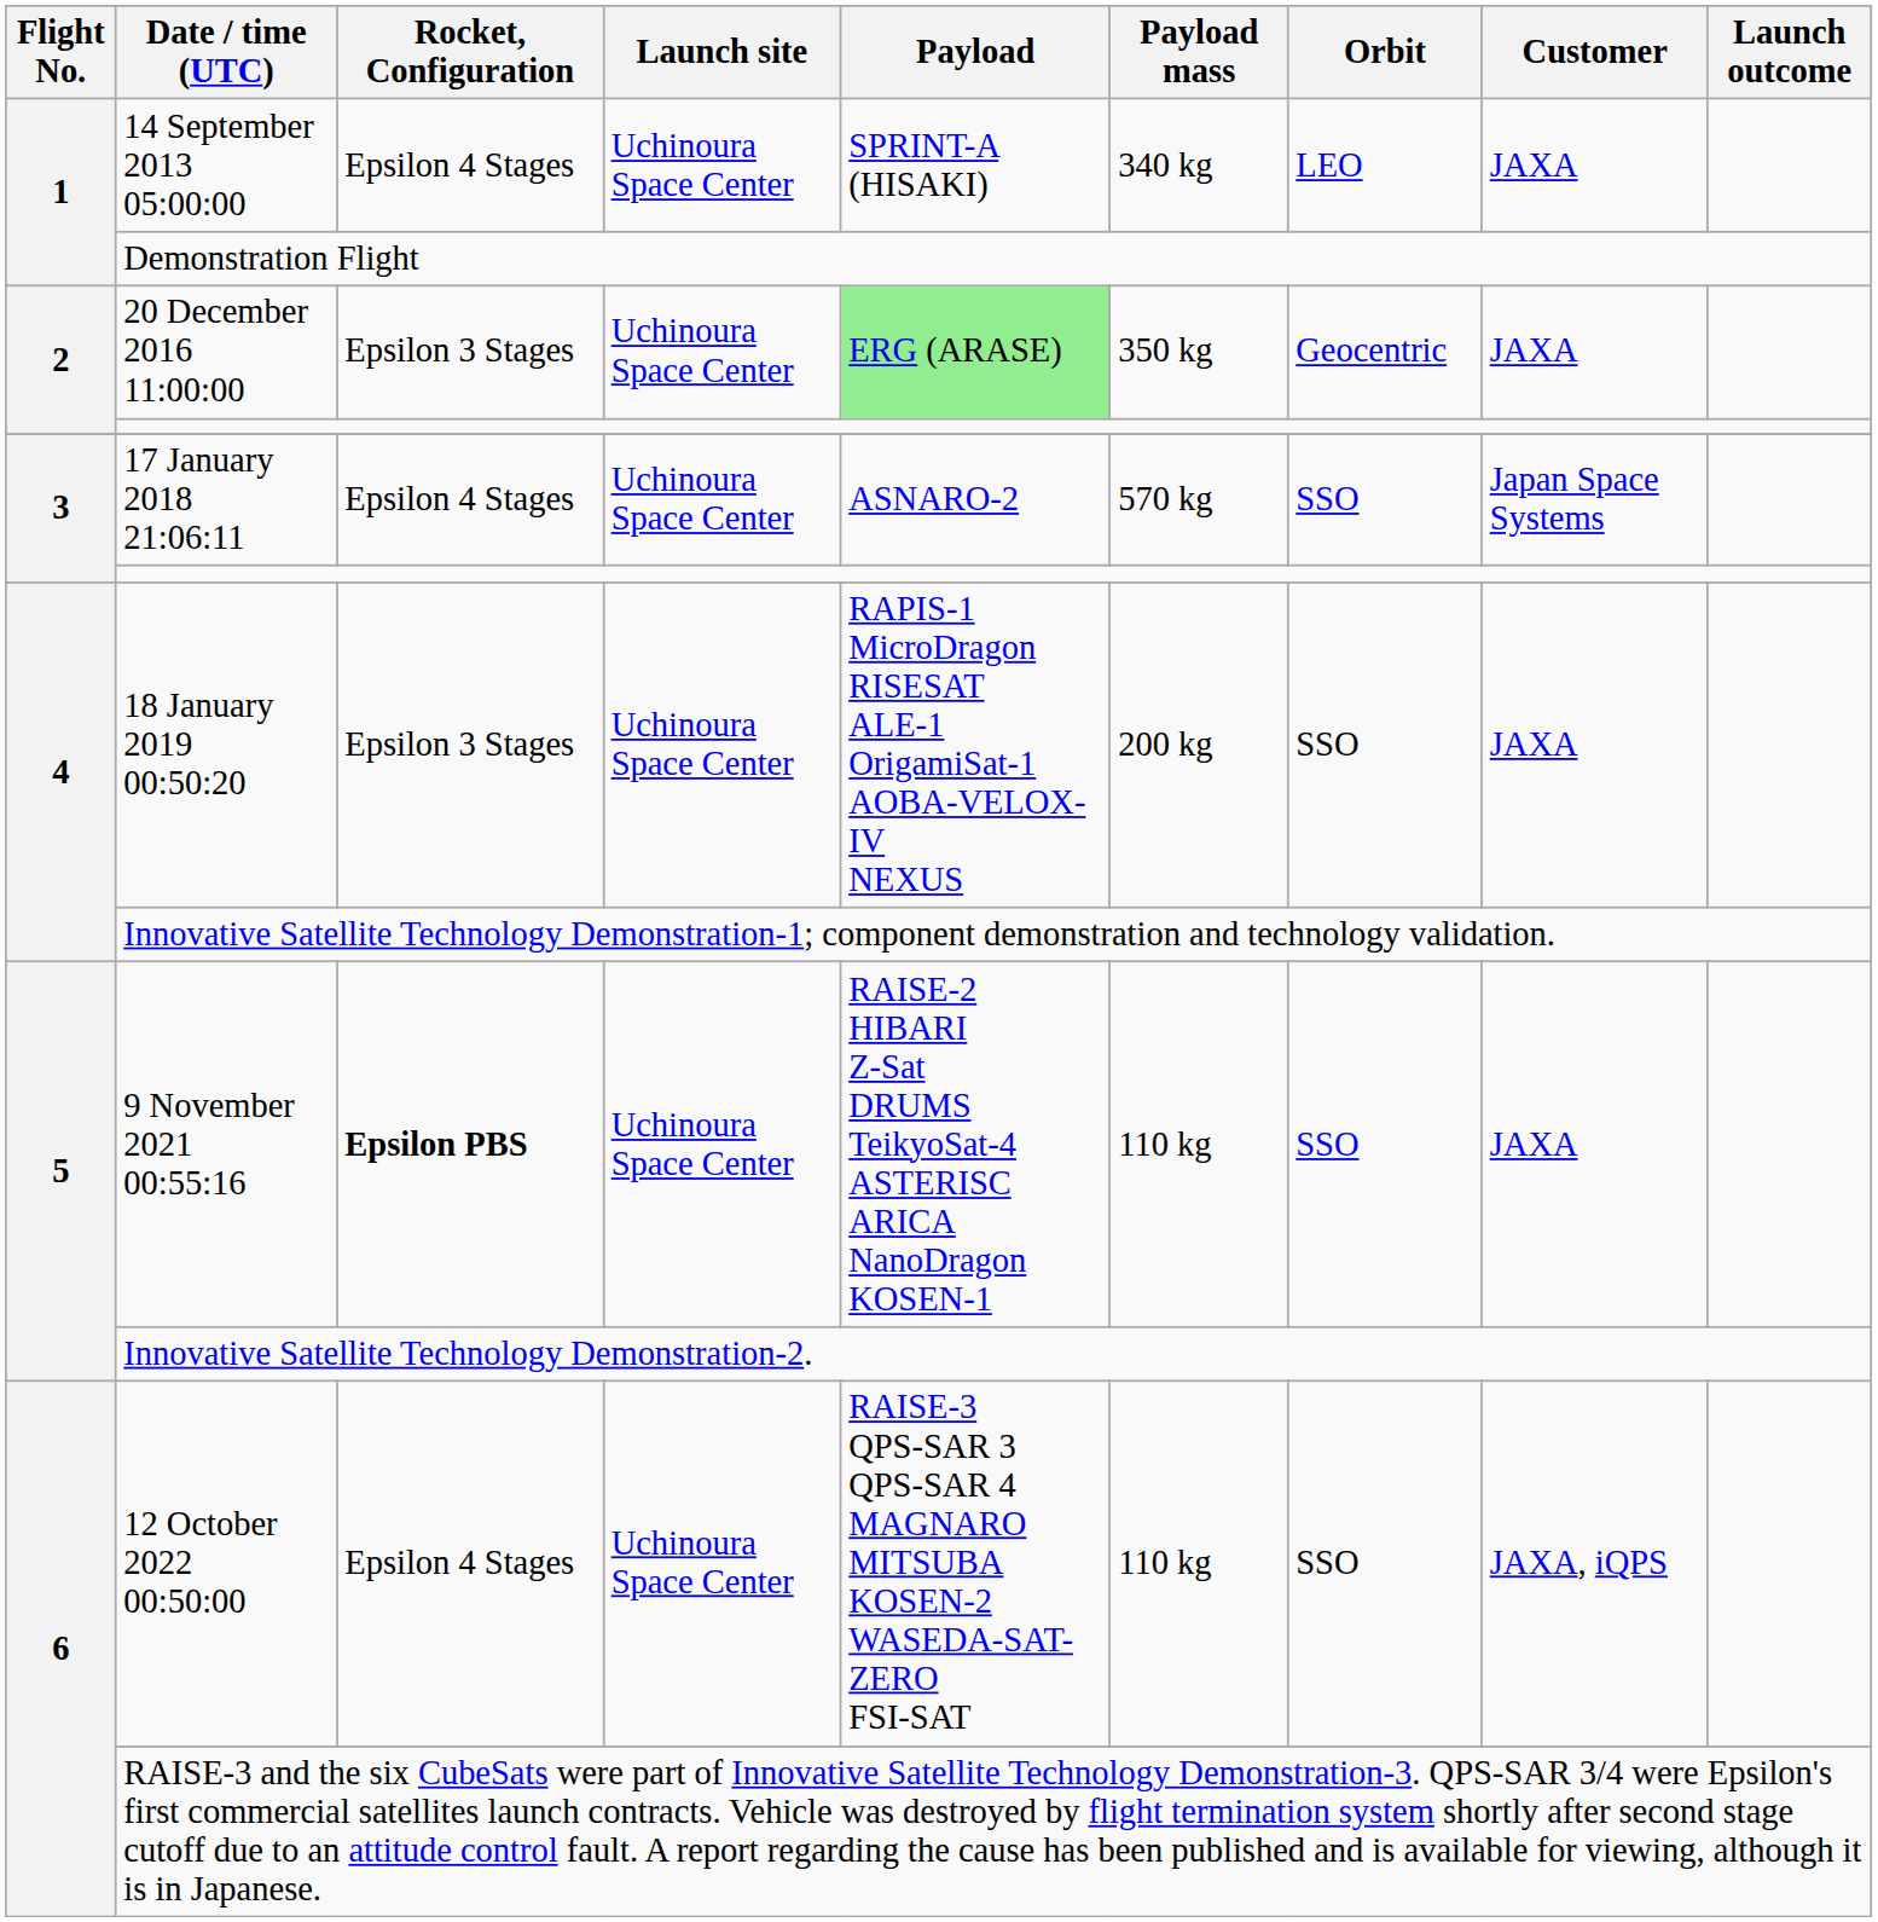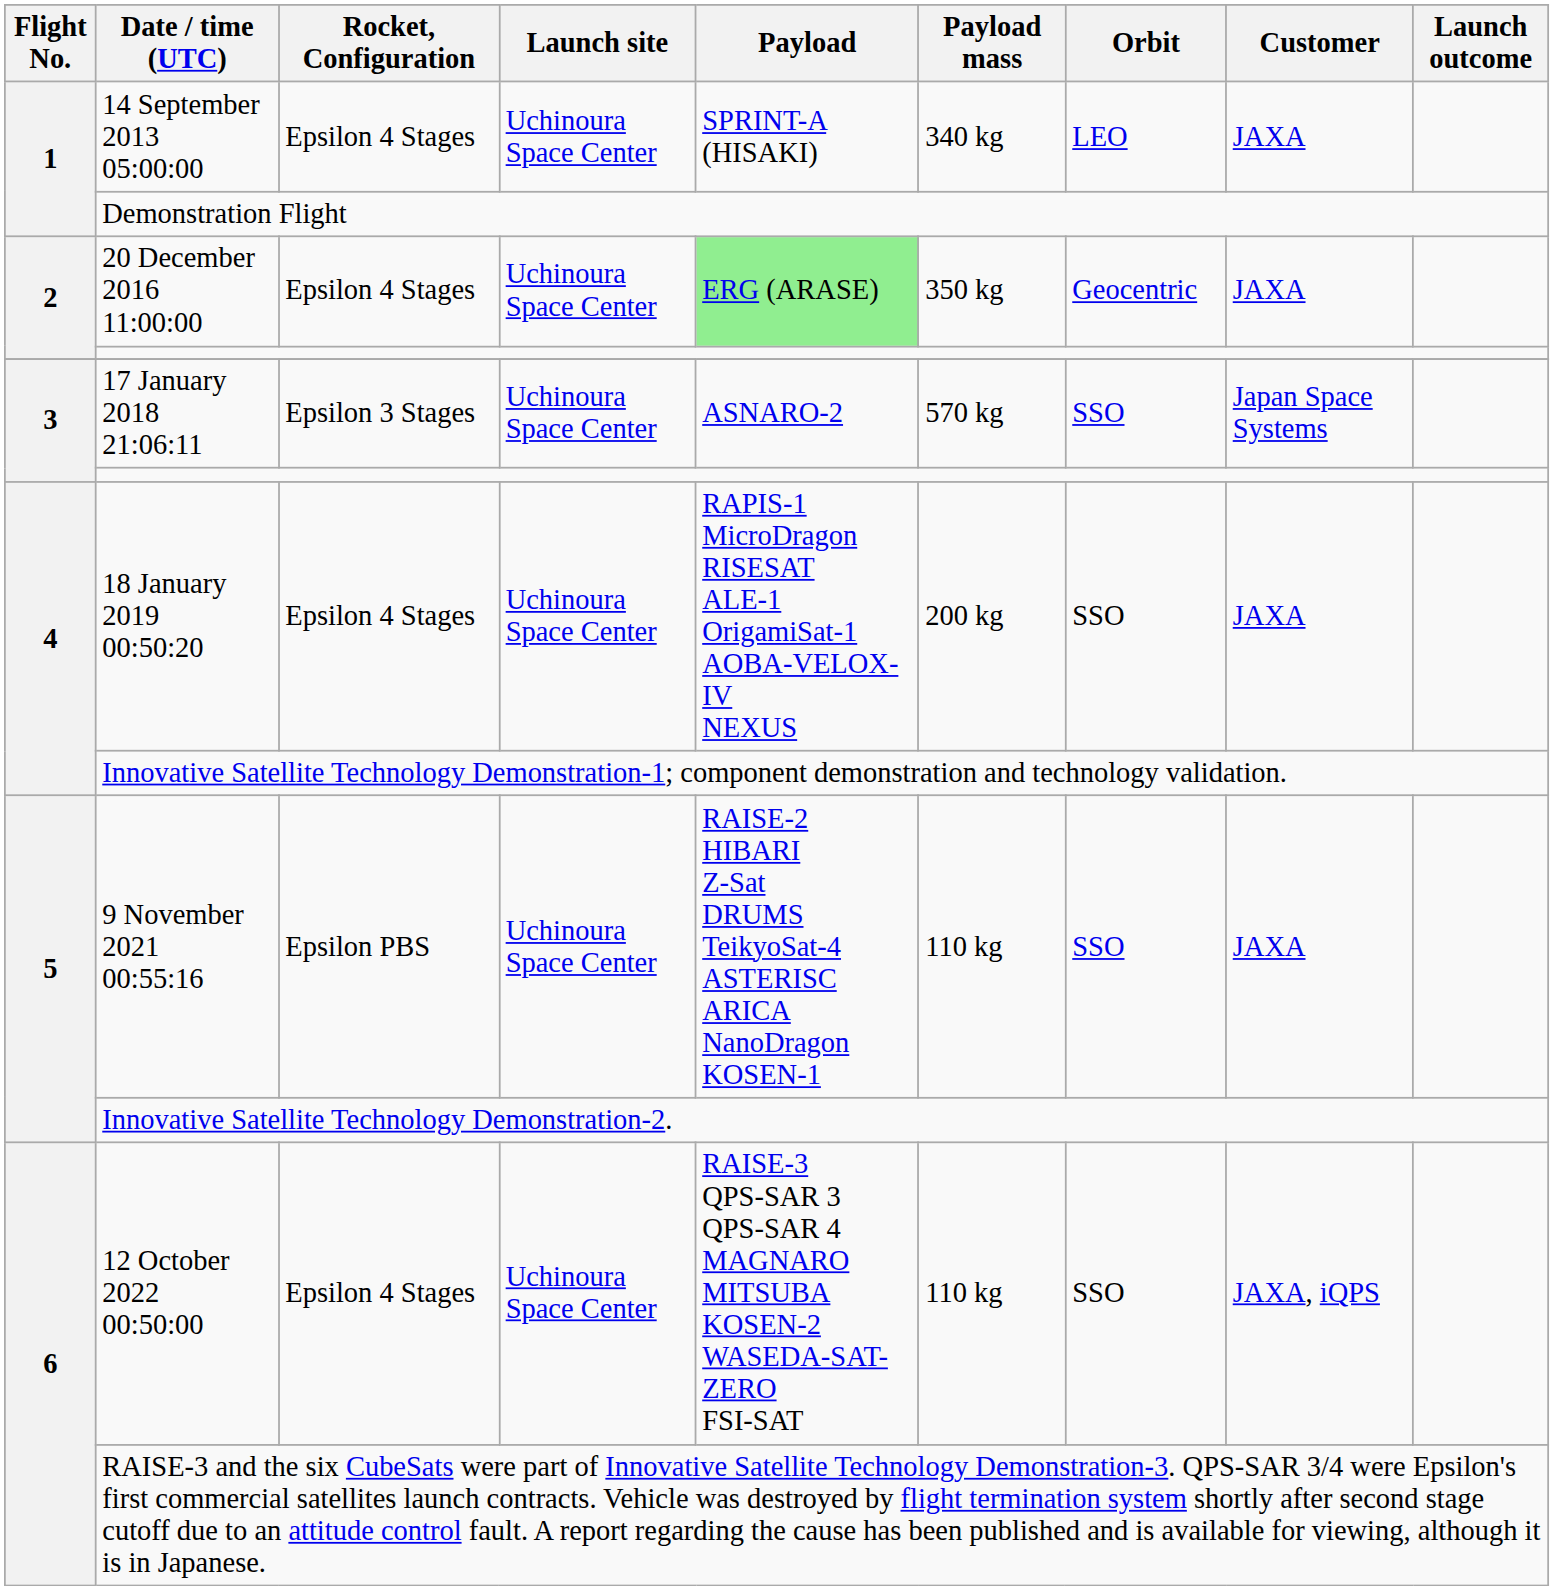20 December 2016 11:00:00 | Rocket, Configuration: Epsilon 3 Stages -> Epsilon 4 Stages
17 January 2018 21:06:11 | Rocket, Configuration: Epsilon 4 Stages -> Epsilon 3 Stages
18 January 2019 00:50:20 | Rocket, Configuration: Epsilon 3 Stages -> Epsilon 4 Stages
9 November 2021 00:55:16 | Rocket, Configuration: bold -> normal
